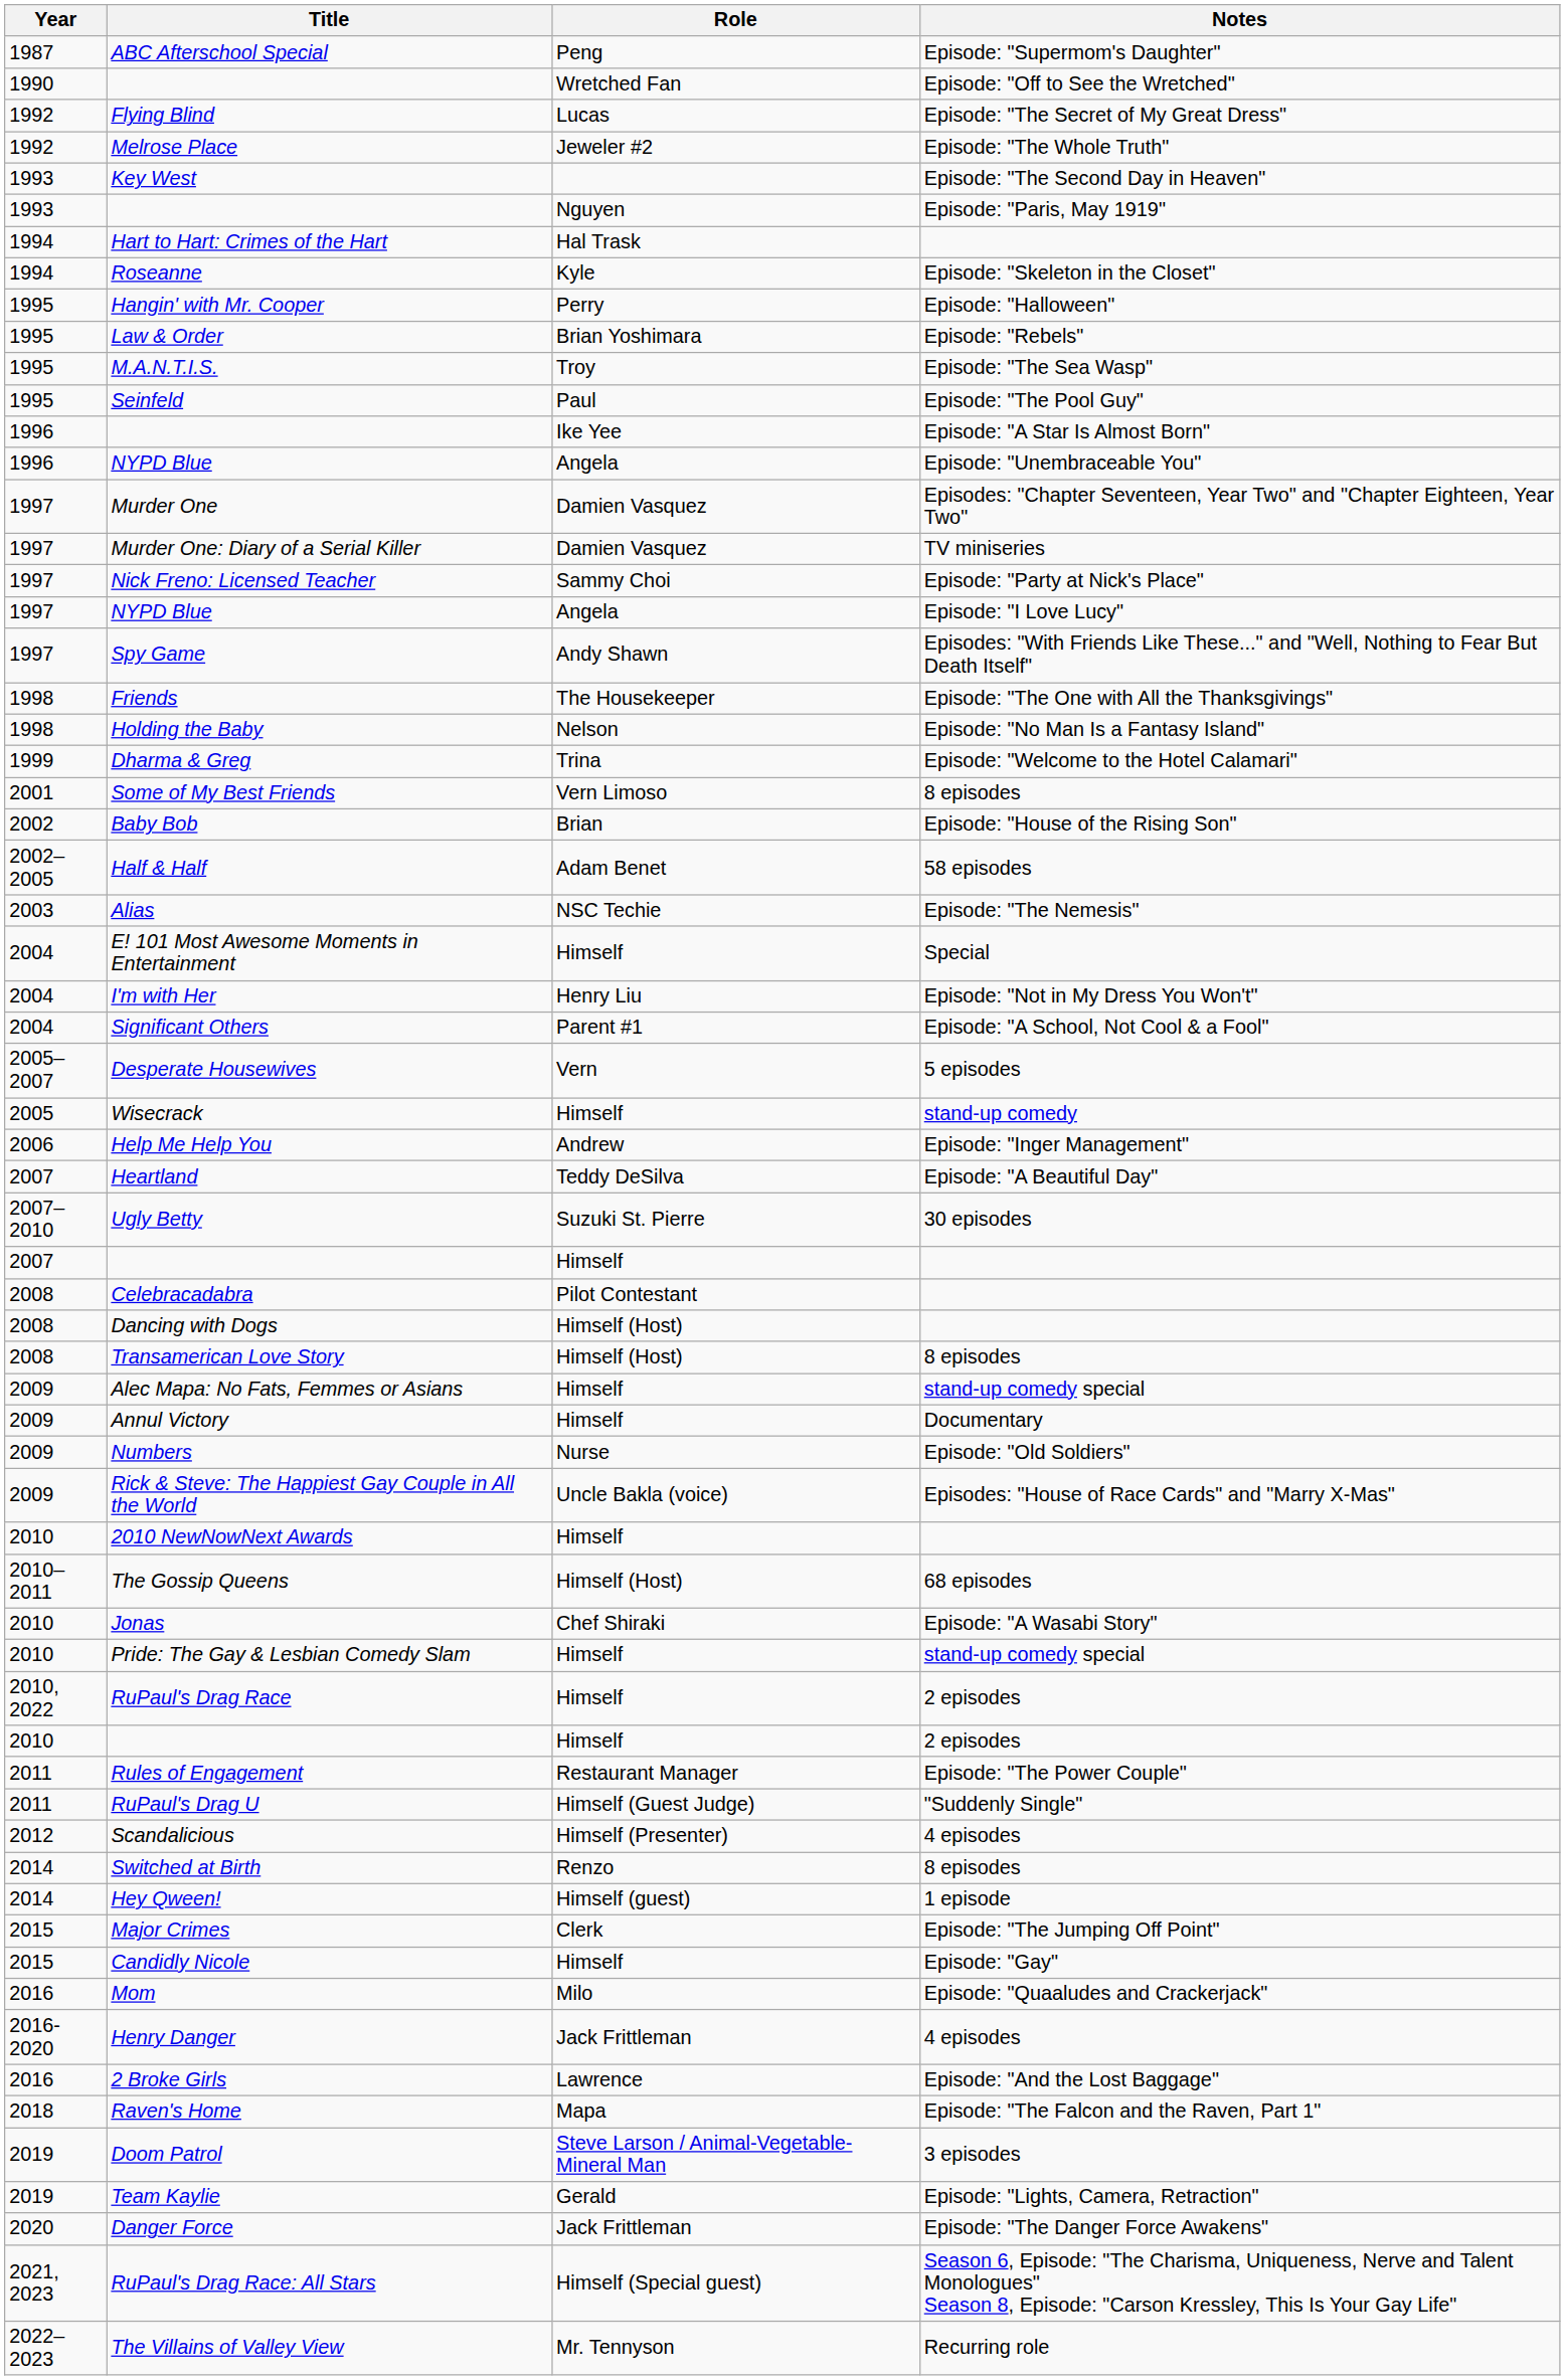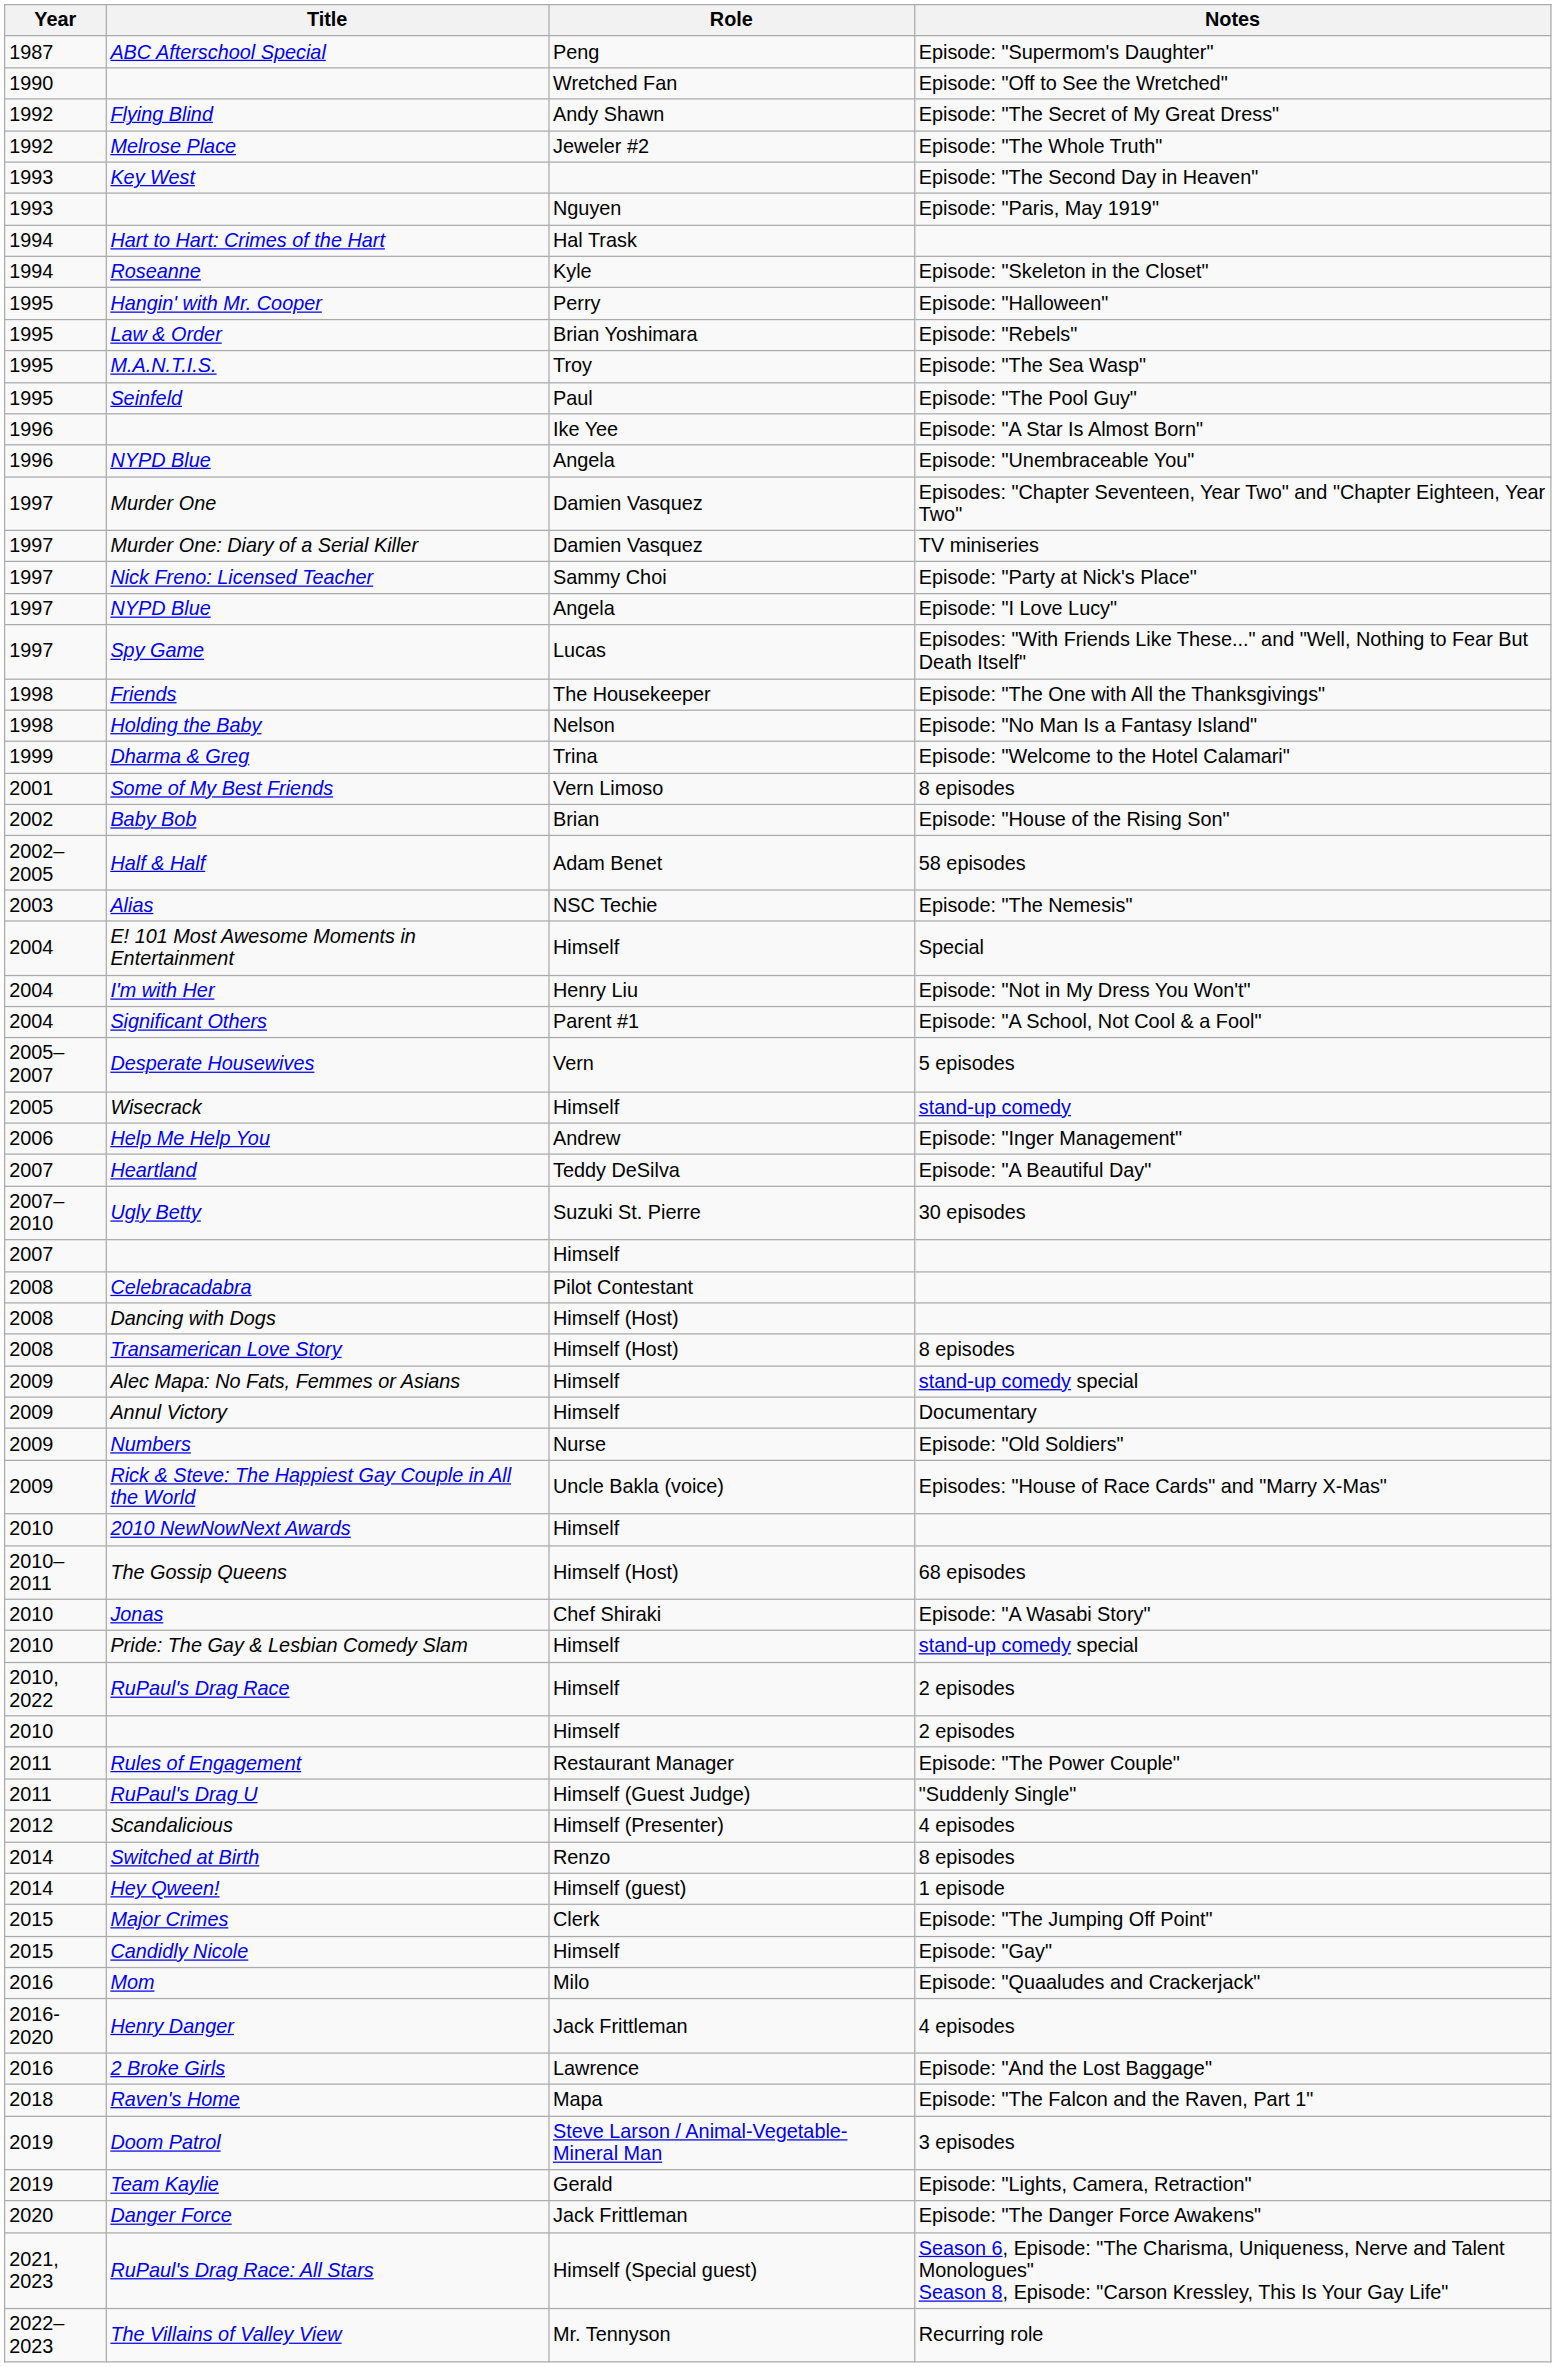Flying Blind | Role: Lucas -> Andy Shawn
Spy Game | Role: Andy Shawn -> Lucas
